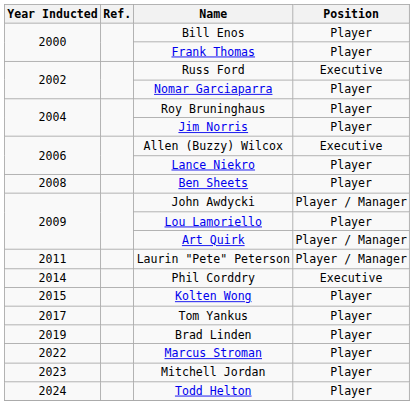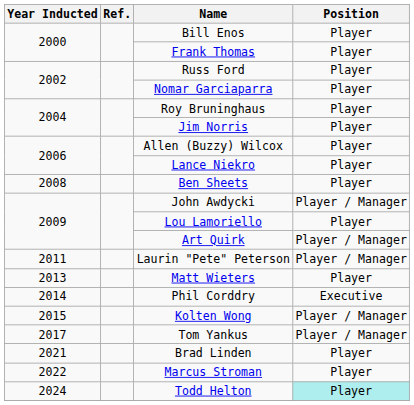Russ Ford | Position: Executive -> Player
Allen (Buzzy) Wilcox | Position: Executive -> Player
+ row: 2013 | Matt Wieters | Player
Kolten Wong | Position: Player -> Player / Manager
Tom Yankus | Position: Player -> Player / Manager
Brad Linden | Year Inducted: 2019 -> 2021
- row: 2023 | Mitchell Jordan | Player
Todd Helton | Position: no background -> paleturquoise background
